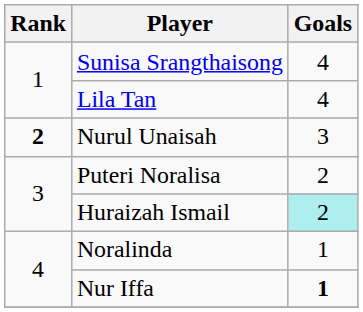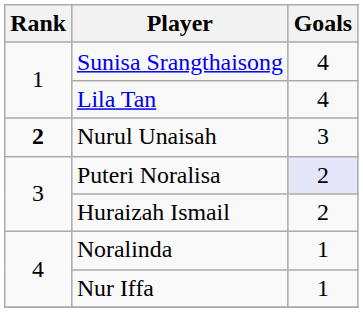Puteri Noralisa | Goals: no background -> lavender background
Huraizah Ismail | Goals: paleturquoise background -> no background
Nur Iffa | Goals: bold -> normal
